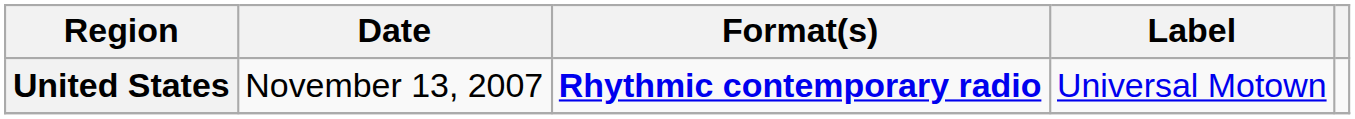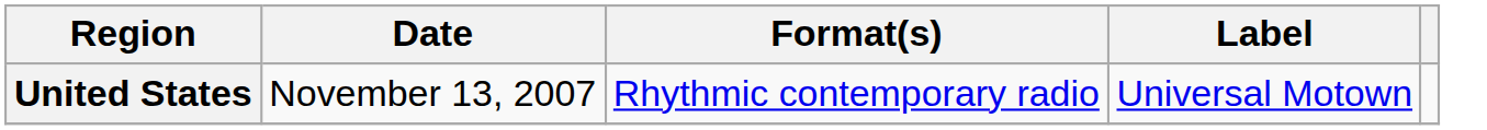United States | Format(s): bold -> normal
